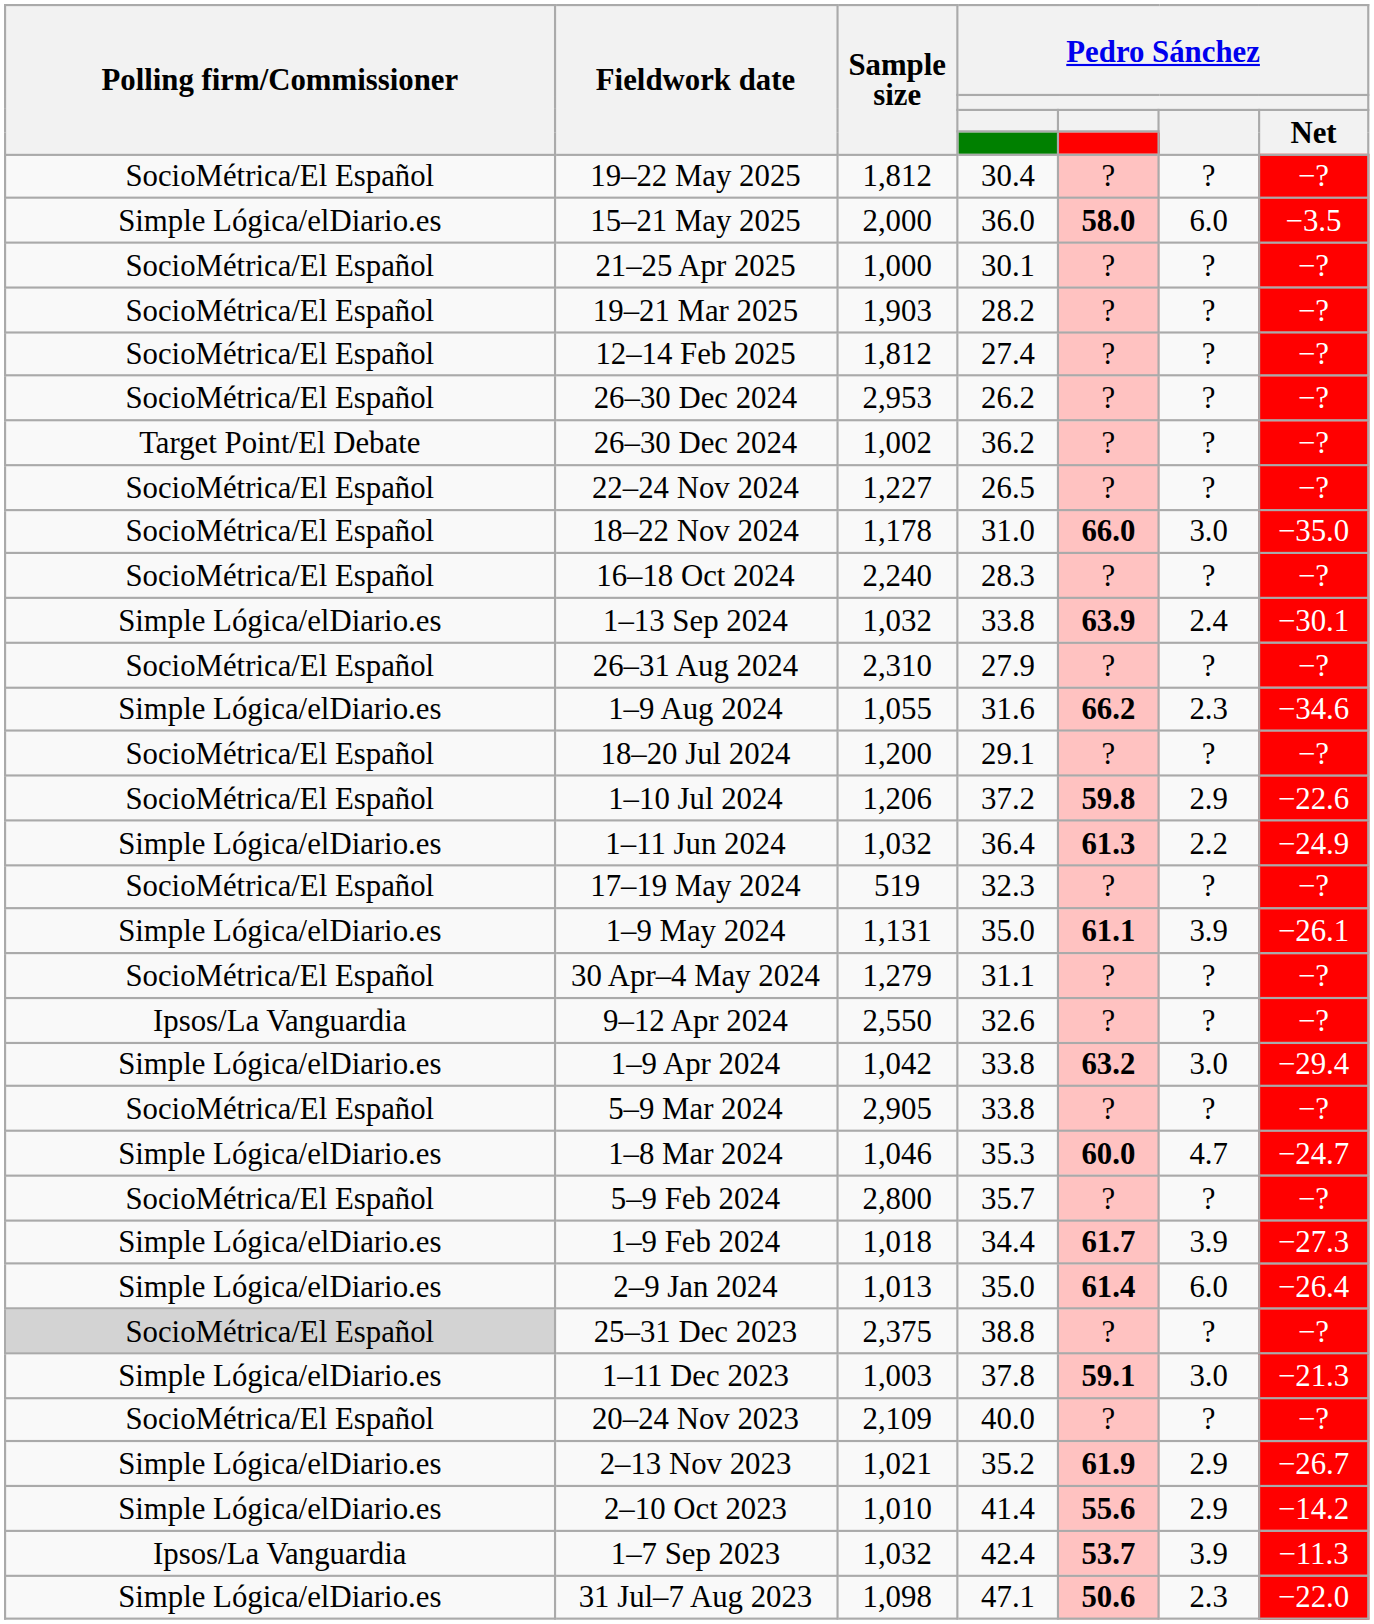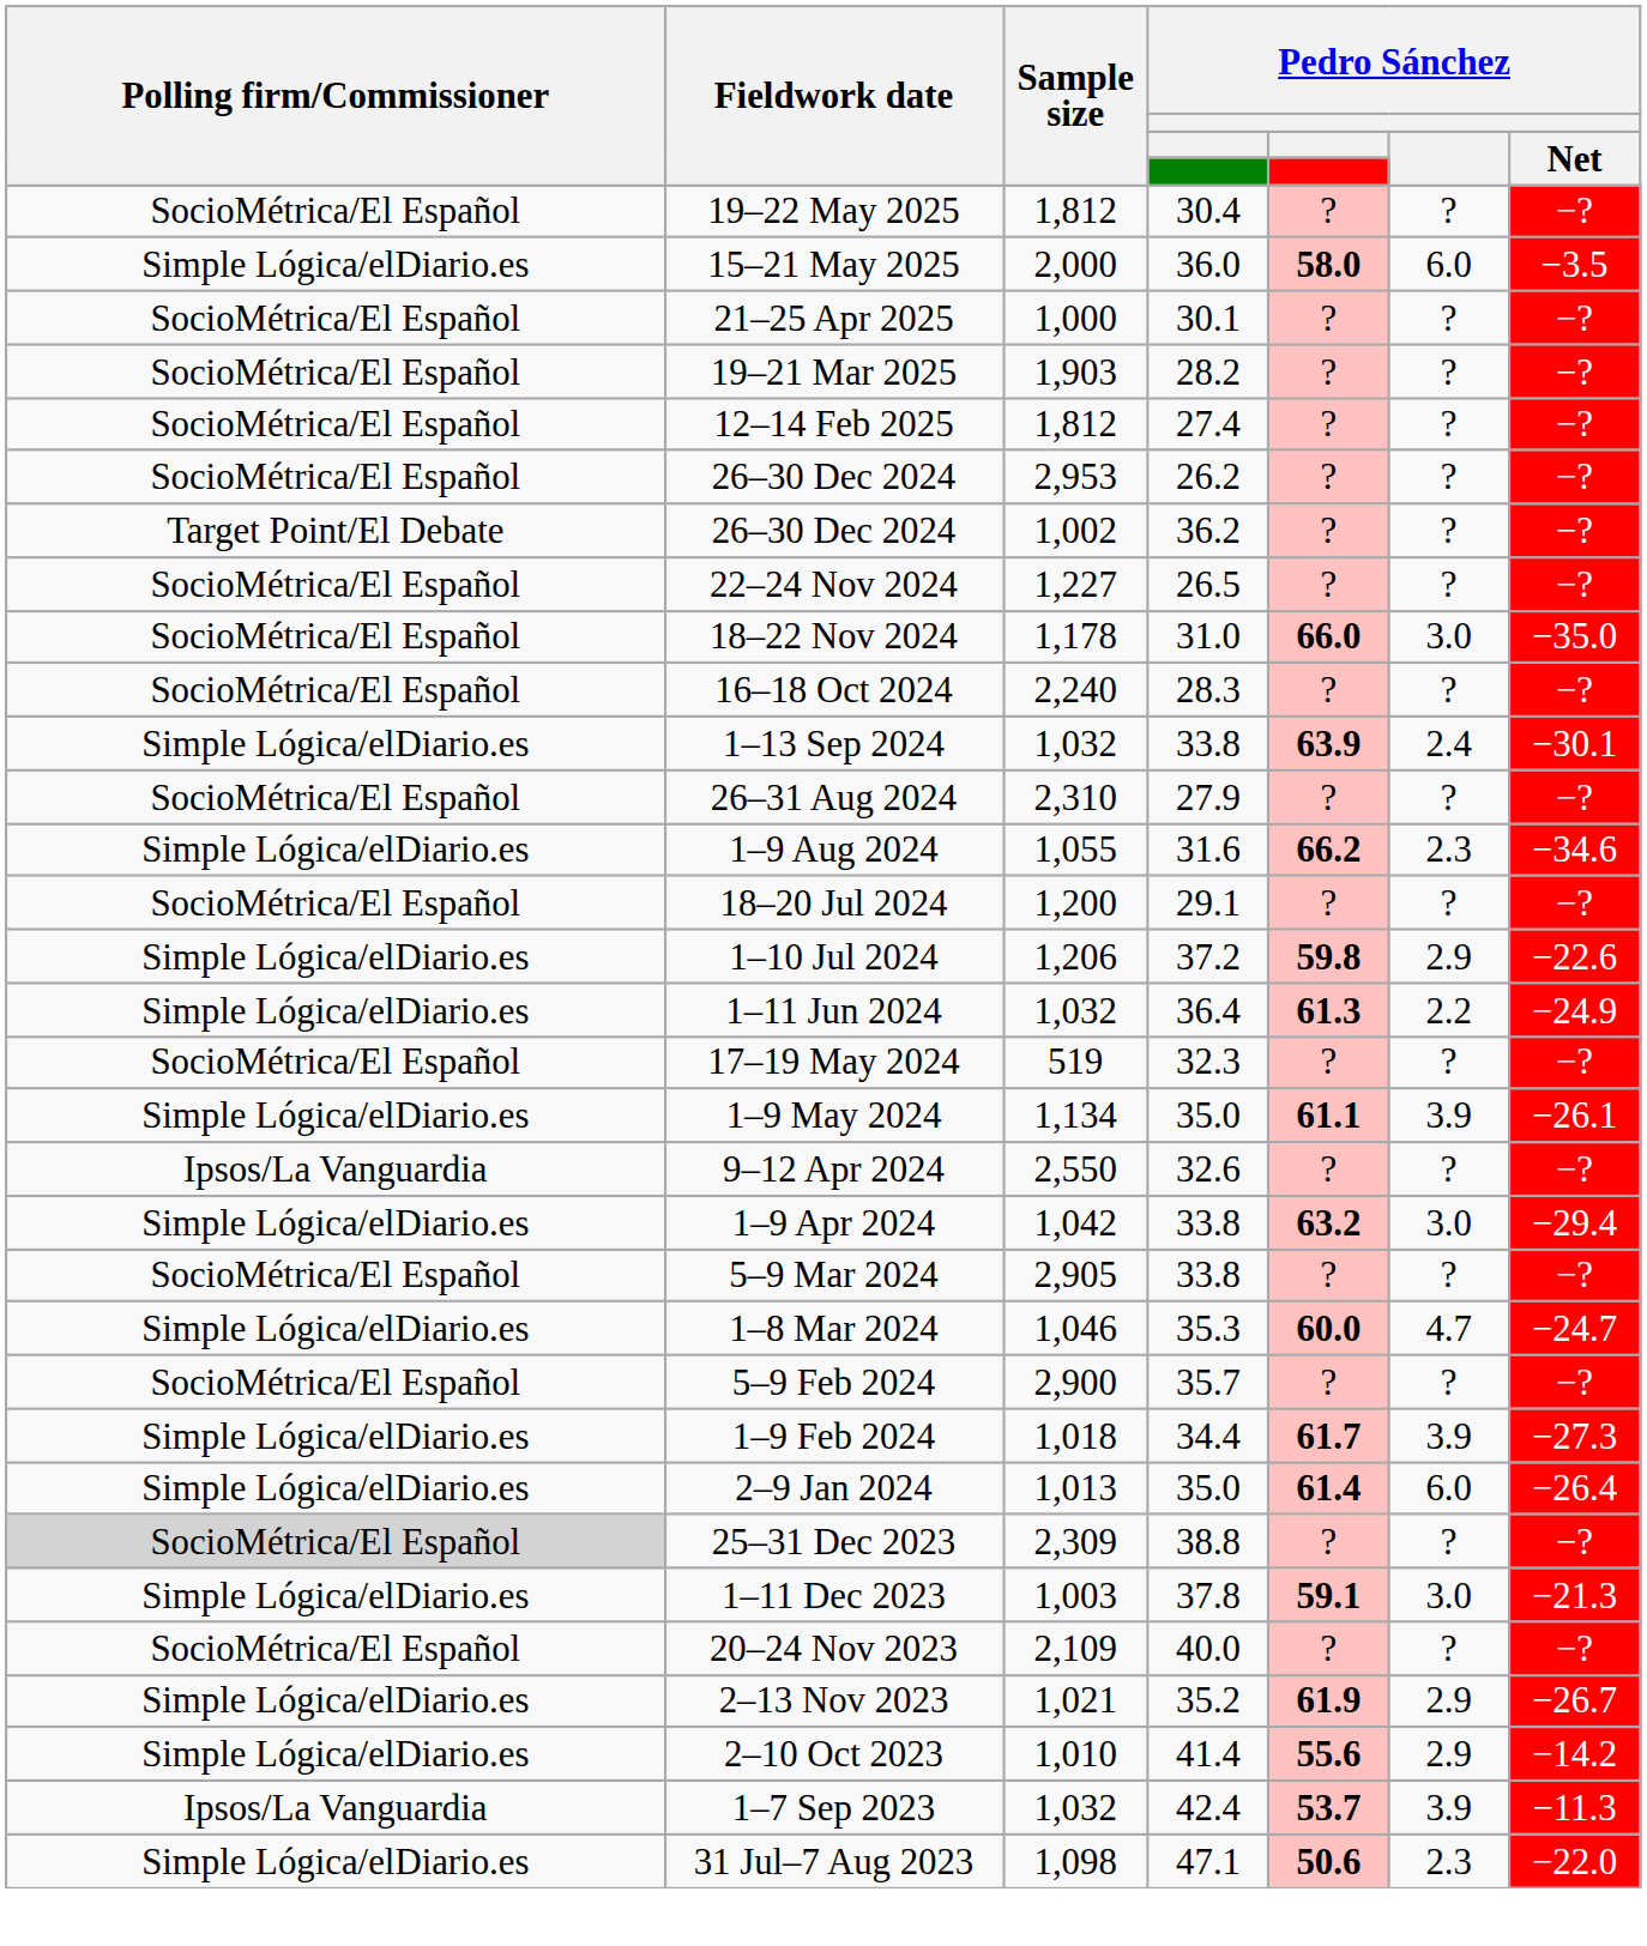1–10 Jul 2024 | Polling firm/Commissioner: SocioMétrica/El Español -> Simple Lógica/elDiario.es
1–9 May 2024 | Sample size: 1,131 -> 1,134
- row: SocioMétrica/El Español | 30 Apr–4 May 2024 | 1,279 | 31.1 | ? | ? | −?
5–9 Feb 2024 | Sample size: 2,800 -> 2,900
25–31 Dec 2023 | Sample size: 2,375 -> 2,309
